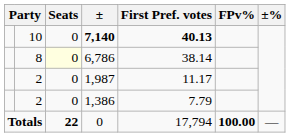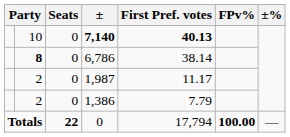6,786 | column 2: normal -> bold
6,786 | Seats: lightyellow background -> no background
